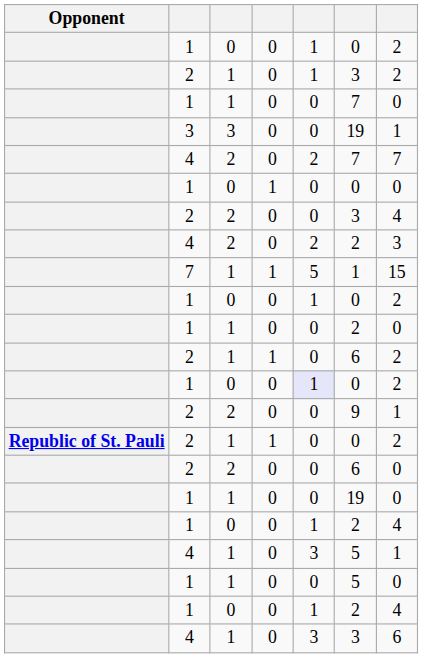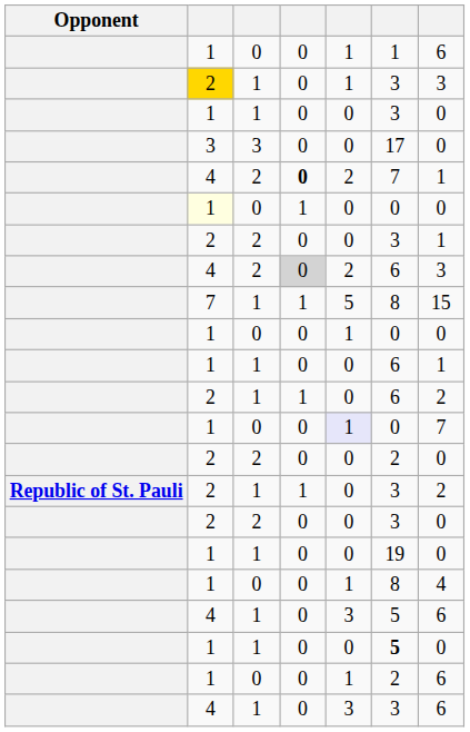row 2 | column 6: 0 -> 1
row 2 | column 7: 2 -> 6
row 3 | column 2: no background -> gold background
row 3 | column 7: 2 -> 3
row 4 | column 6: 7 -> 3
row 5 | column 6: 19 -> 17
row 5 | column 7: 1 -> 0
row 6 | column 4: normal -> bold
row 6 | column 7: 7 -> 1
row 7 | column 2: no background -> lightyellow background
row 8 | column 7: 4 -> 1
row 9 | column 4: no background -> lightgrey background
row 9 | column 6: 2 -> 6
row 10 | column 6: 1 -> 8
row 11 | column 7: 2 -> 0
row 12 | column 6: 2 -> 6
row 12 | column 7: 0 -> 1
row 14 | column 7: 2 -> 7
row 15 | column 6: 9 -> 2
row 15 | column 7: 1 -> 0
row 16 | column 6: 0 -> 3
row 17 | column 6: 6 -> 3
row 19 | column 6: 2 -> 8
row 20 | column 7: 1 -> 6
row 21 | column 6: normal -> bold
row 22 | column 7: 4 -> 6
